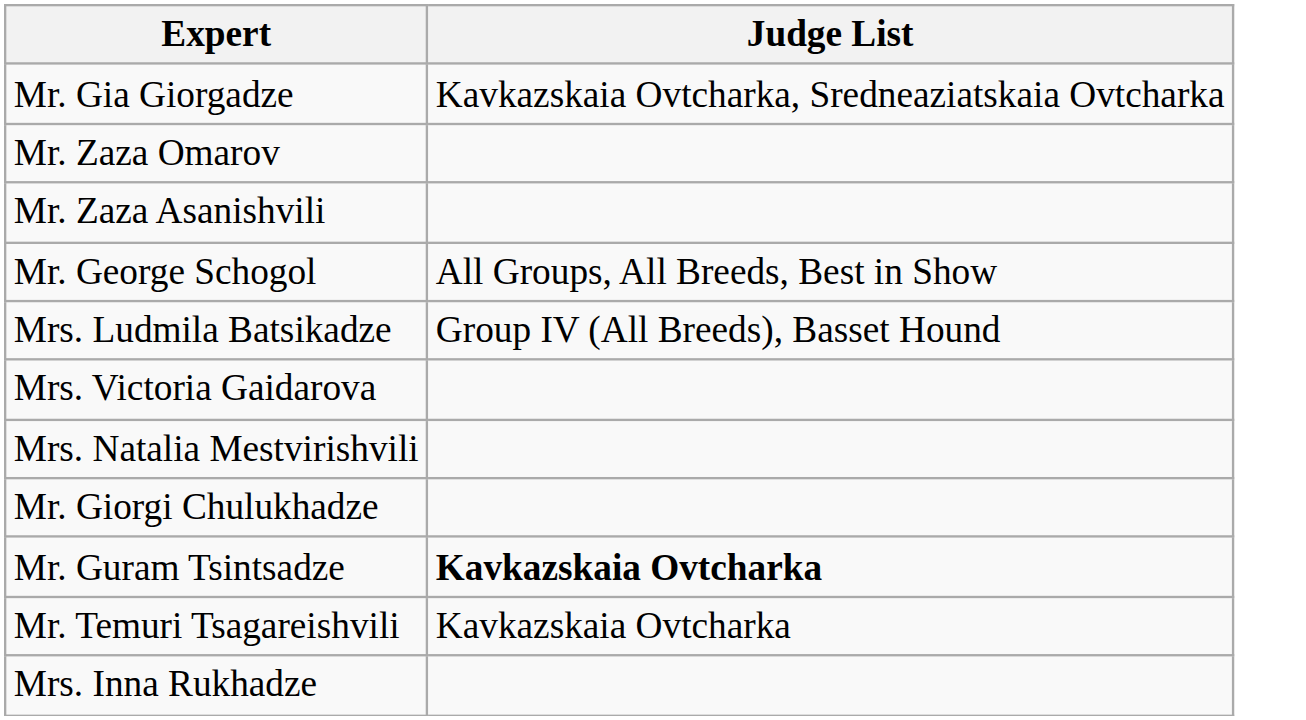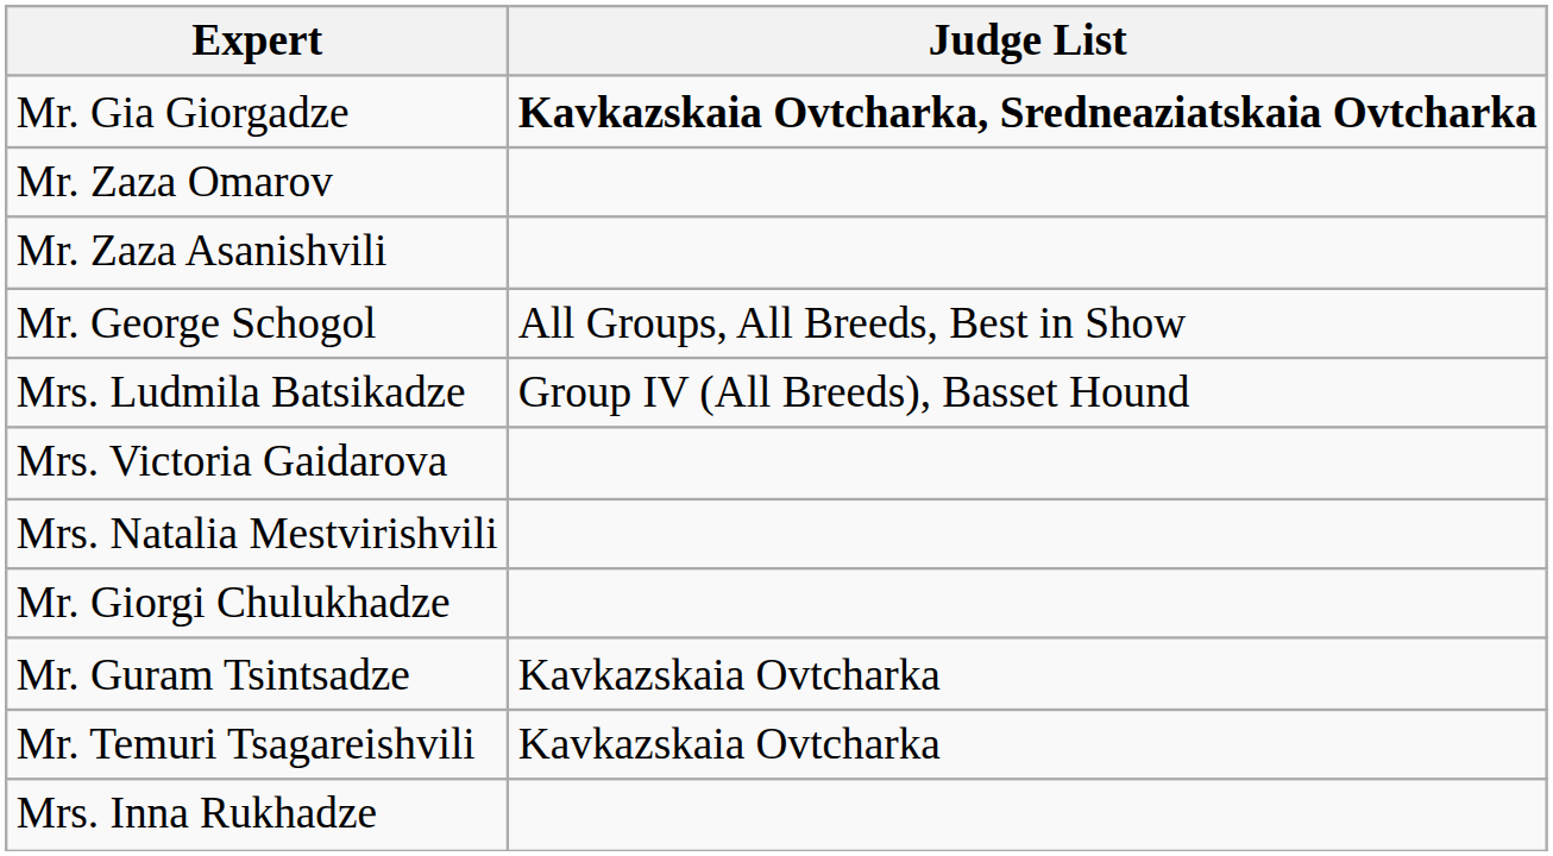Mr. Gia Giorgadze | Judge List: normal -> bold
Mr. Guram Tsintsadze | Judge List: bold -> normal
